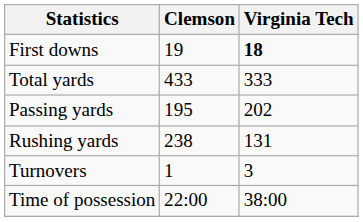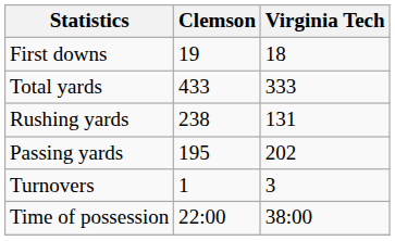First downs | Virginia Tech: bold -> normal
rows swapped: Rushing yards <-> Passing yards
